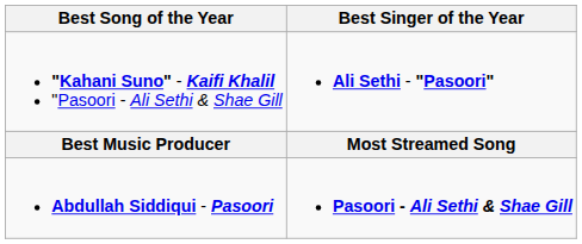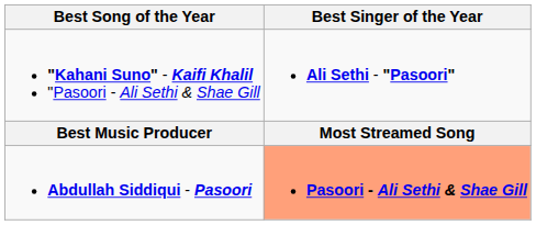Abdullah Siddiqui - Pasoori | Best Singer of the Year: no background -> lightsalmon background
